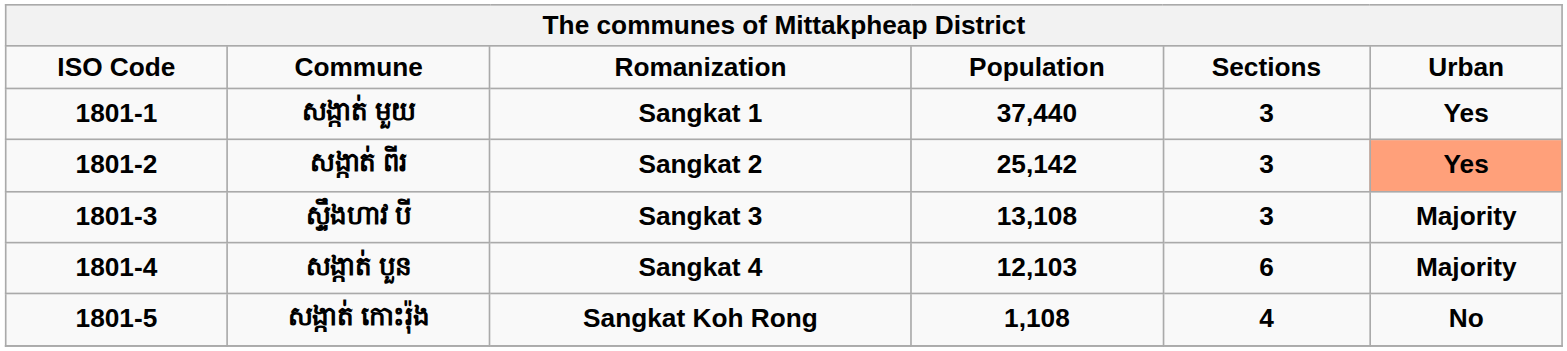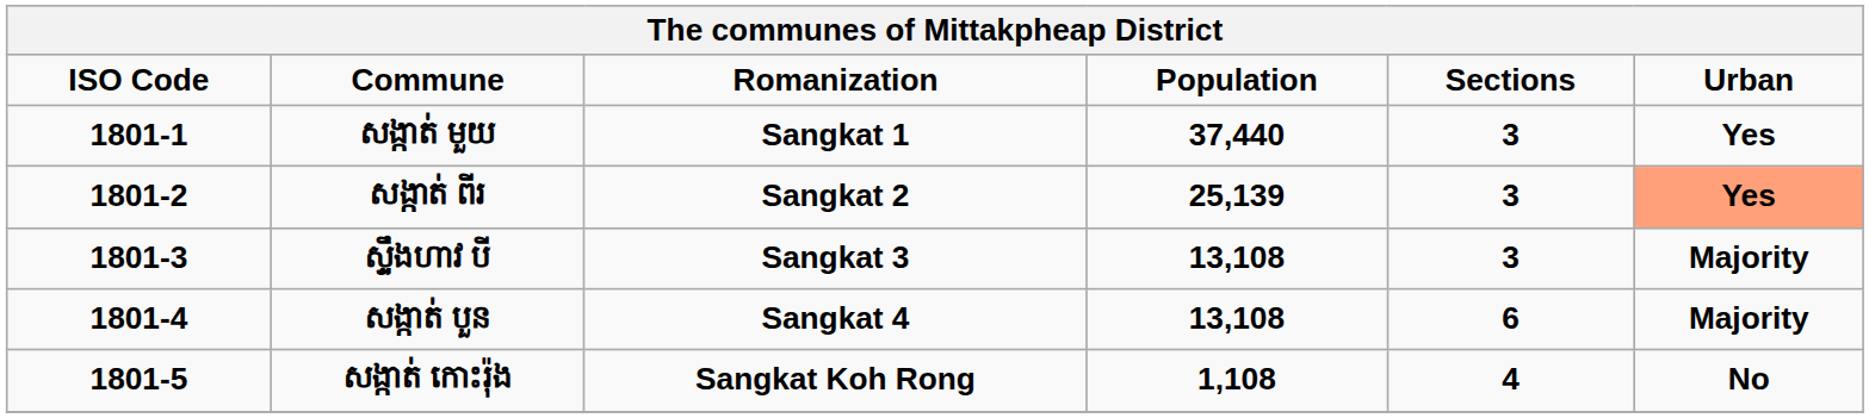សង្កាត់ ពីរ | column 4: 25,142 -> 25,139
សង្កាត់ បួន | column 4: 12,103 -> 13,108
